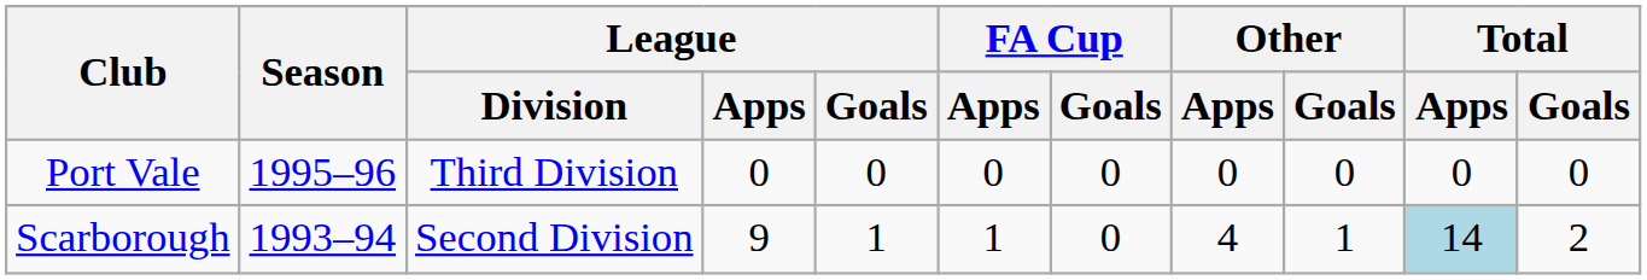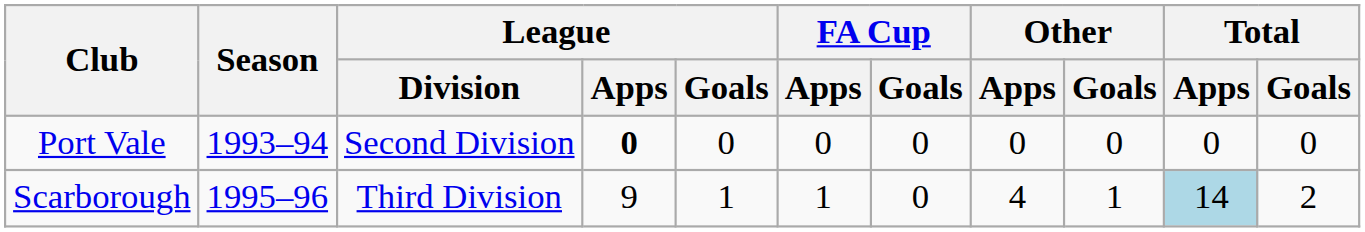Port Vale | Season: 1995–96 -> 1993–94
Port Vale | League / Division: Third Division -> Second Division
Port Vale | League / Apps: normal -> bold
Scarborough | Season: 1993–94 -> 1995–96
Scarborough | League / Division: Second Division -> Third Division
